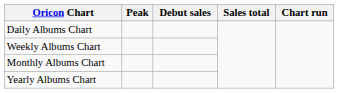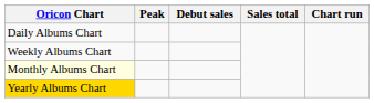Monthly Albums Chart | Oricon Chart: no background -> lightyellow background
Yearly Albums Chart | Oricon Chart: no background -> gold background
